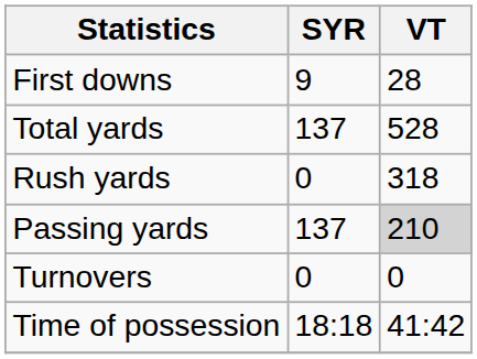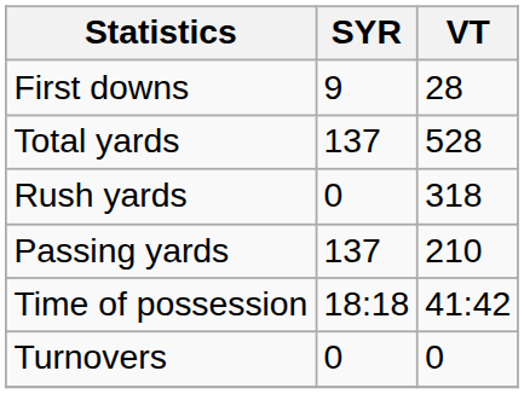Passing yards | VT: lightgrey background -> no background
rows swapped: Turnovers <-> Time of possession
